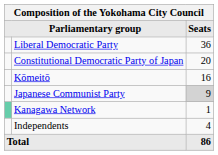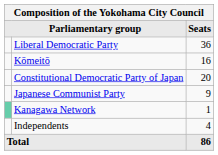rows swapped: Constitutional Democratic Party of Japan <-> Kōmeitō
Japanese Communist Party | Seats: lightgrey background -> no background
